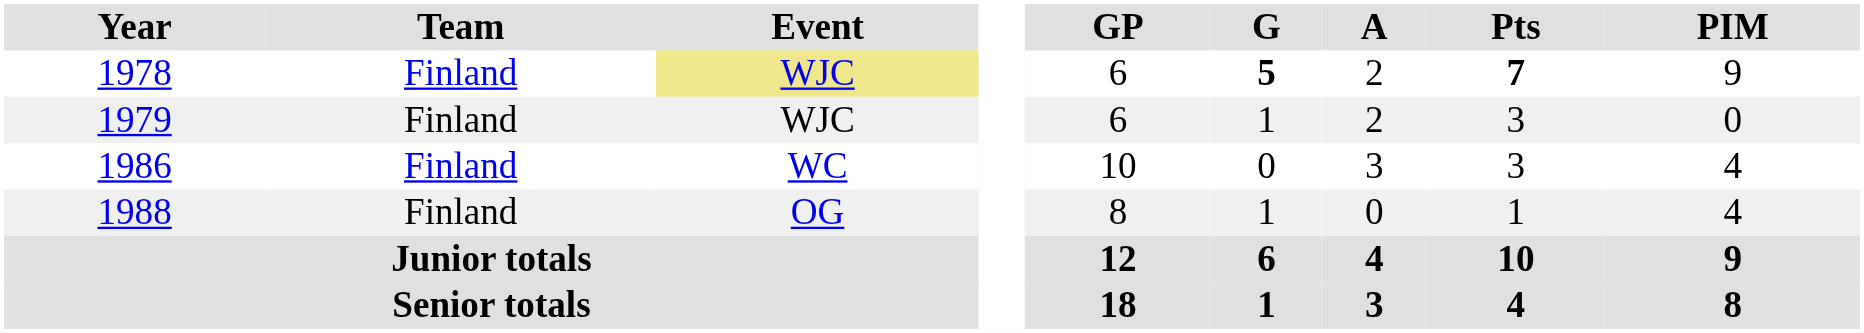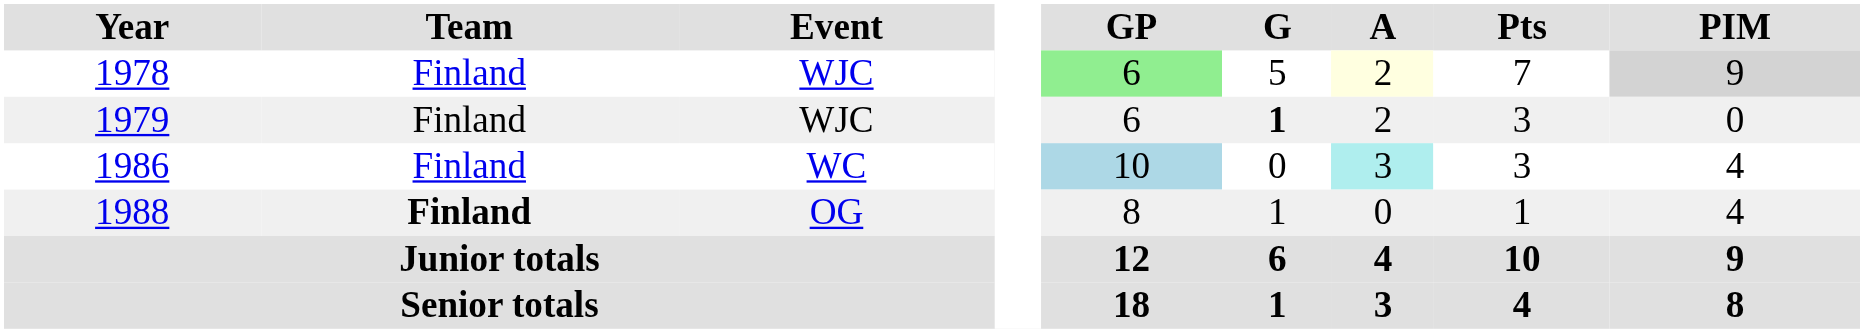1978 | Event: khaki background -> no background
1978 | GP: no background -> lightgreen background
1978 | G: bold -> normal
1978 | A: no background -> lightyellow background
1978 | Pts: bold -> normal
1978 | PIM: no background -> lightgrey background
1979 | G: normal -> bold
1986 | GP: no background -> lightblue background
1986 | A: no background -> paleturquoise background
1988 | Team: normal -> bold
